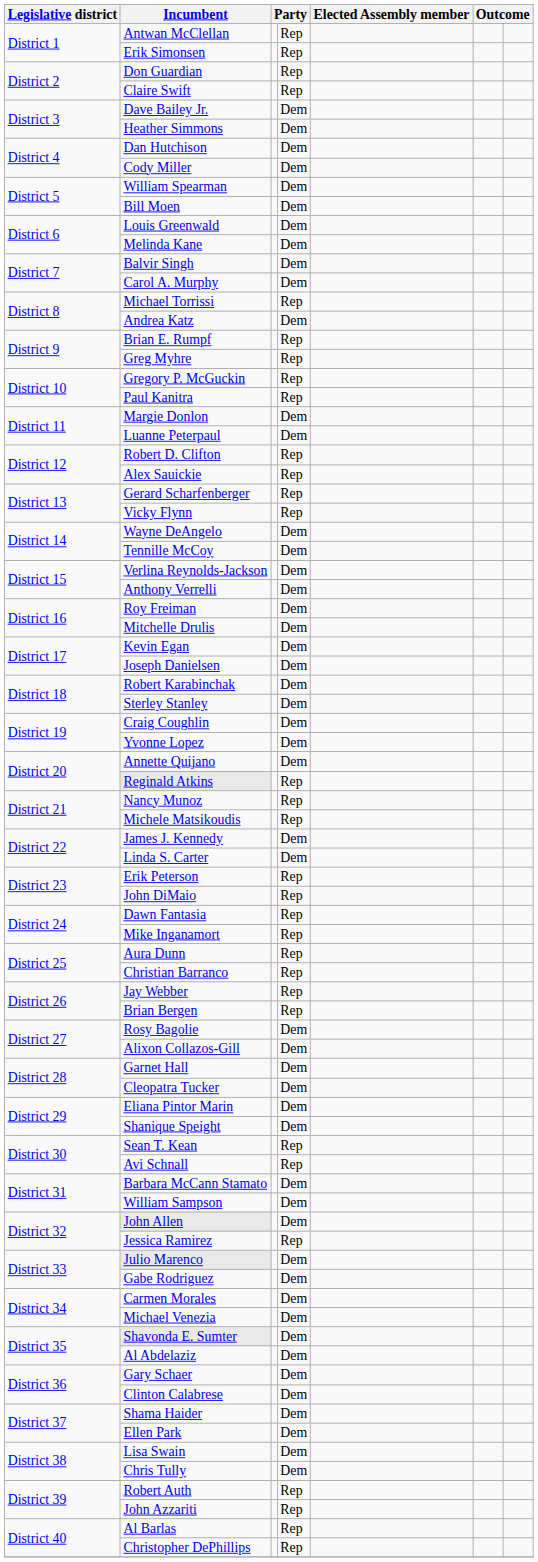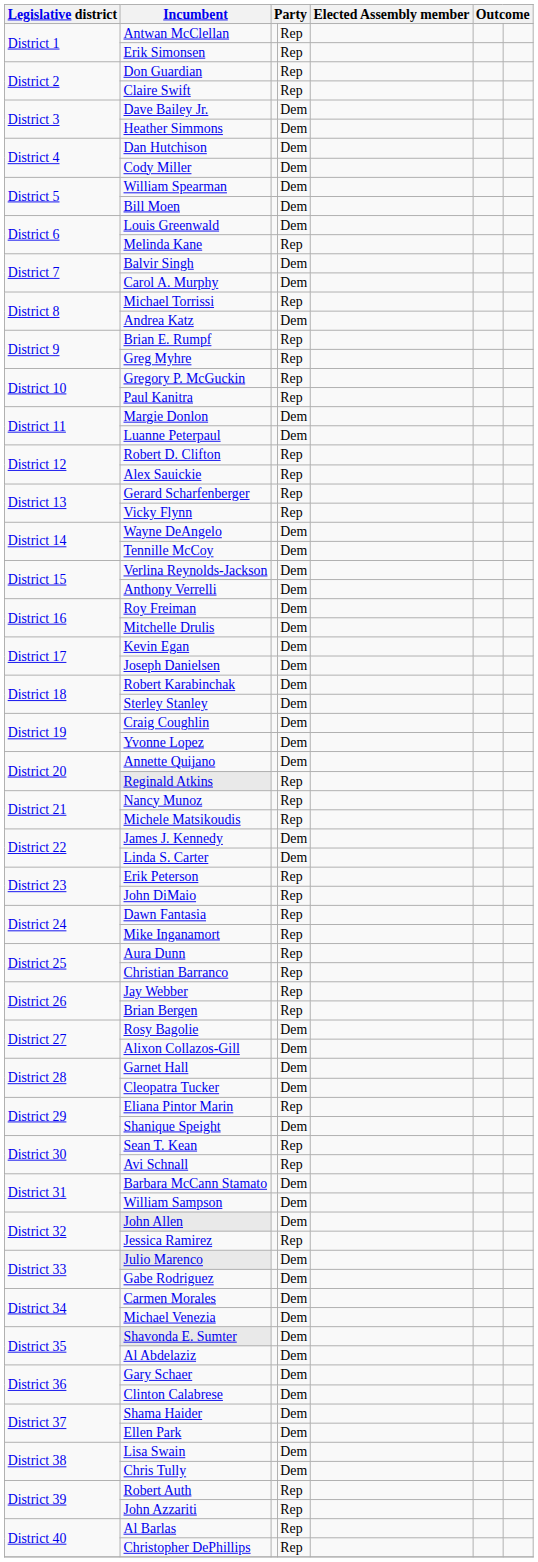Melinda Kane | column 4: Dem -> Rep
Eliana Pintor Marin | column 4: Dem -> Rep
